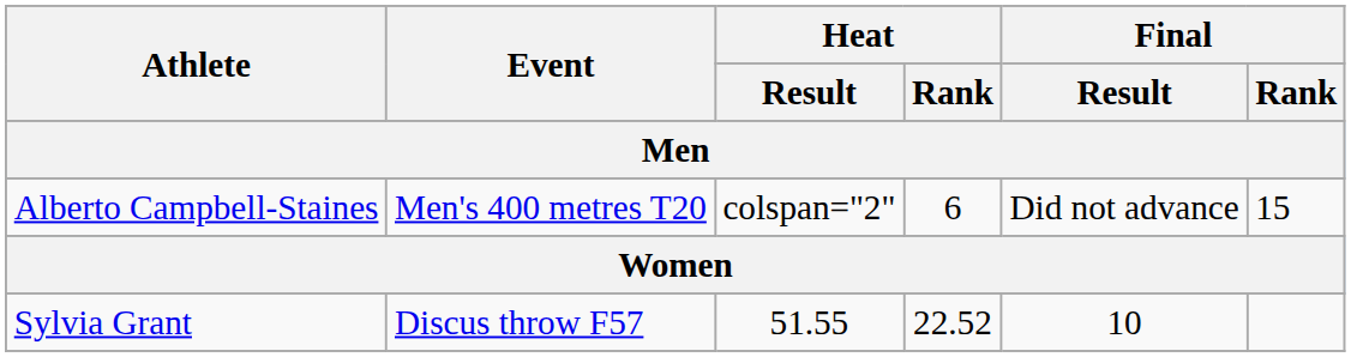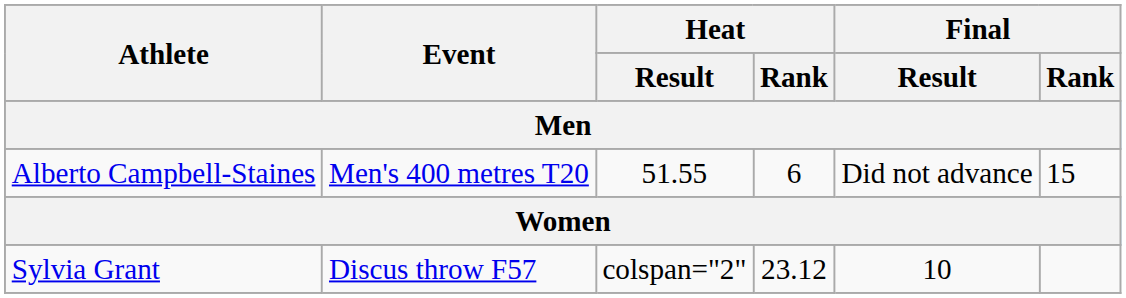Alberto Campbell-Staines | Heat / Result: colspan="2" -> 51.55
Sylvia Grant | Heat / Result: 51.55 -> colspan="2"
Sylvia Grant | Heat / Rank: 22.52 -> 23.12
